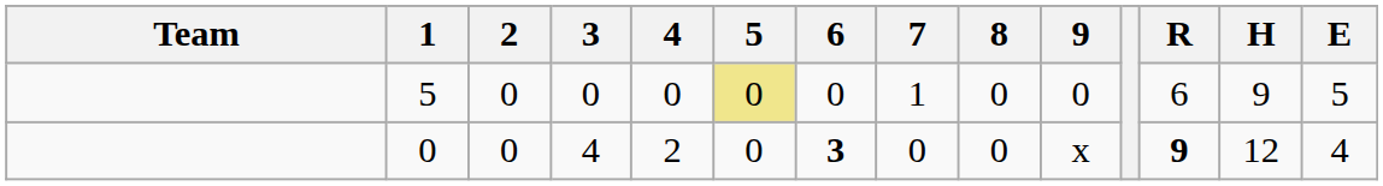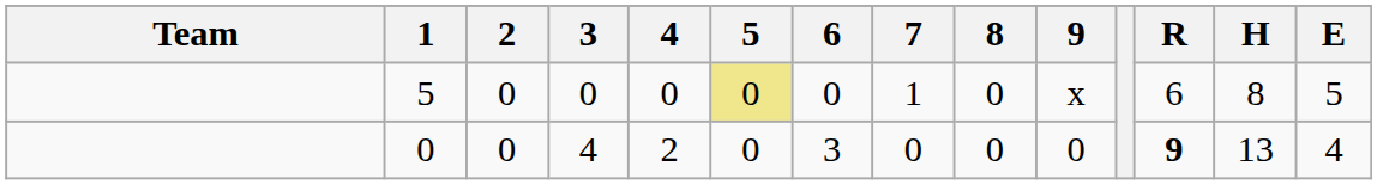row 2 | 9: 0 -> x
row 2 | H: 9 -> 8
row 3 | 6: bold -> normal
row 3 | 9: x -> 0
row 3 | H: 12 -> 13
